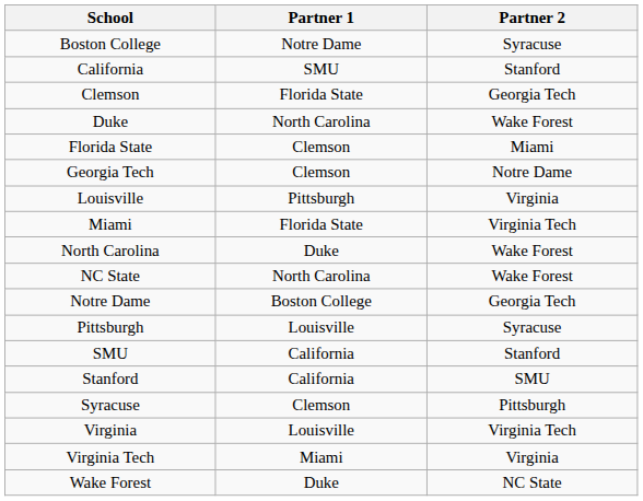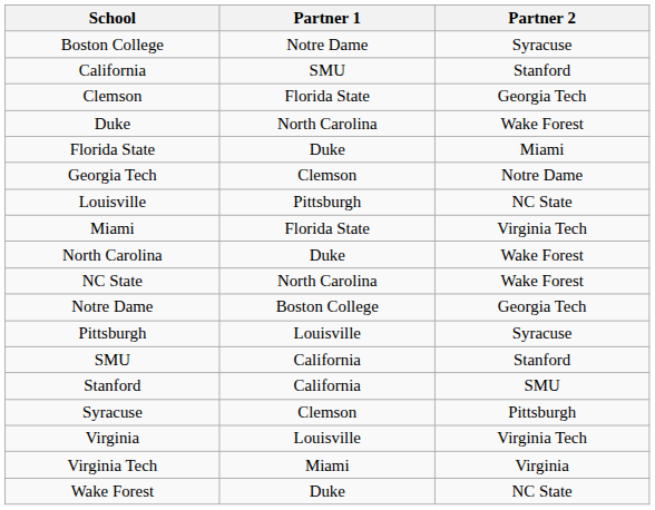row 6 | Partner 1: Clemson -> Duke
row 8 | Partner 2: Virginia -> NC State
